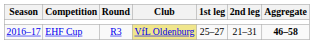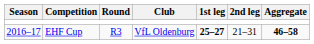EHF Cup | Club: khaki background -> no background
EHF Cup | 1st leg: normal -> bold
